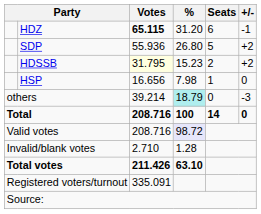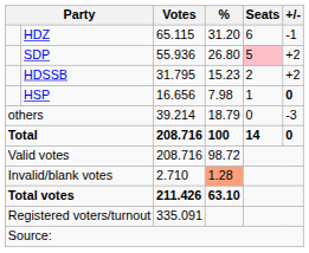HDZ | Votes: bold -> normal
SDP | Seats: no background -> pink background
HDSSB | Votes: lightyellow background -> no background
HSP | +/-: normal -> bold
others | %: paleturquoise background -> no background
Valid votes | %: lavender background -> no background
Invalid/blank votes | %: no background -> lightsalmon background
